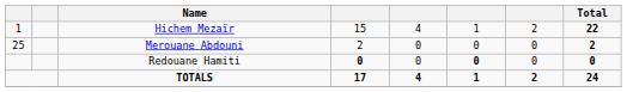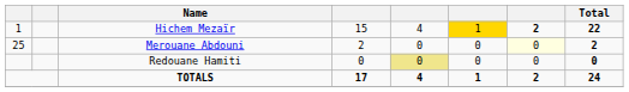Hichem Mezaïr | column 6: no background -> gold background
Hichem Mezaïr | column 7: normal -> bold
Merouane Abdouni | column 7: no background -> lightyellow background
Redouane Hamiti | column 4: bold -> normal
Redouane Hamiti | column 5: no background -> khaki background
Redouane Hamiti | column 6: bold -> normal
